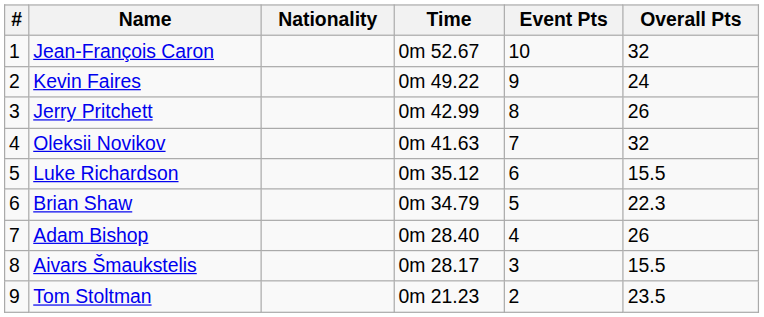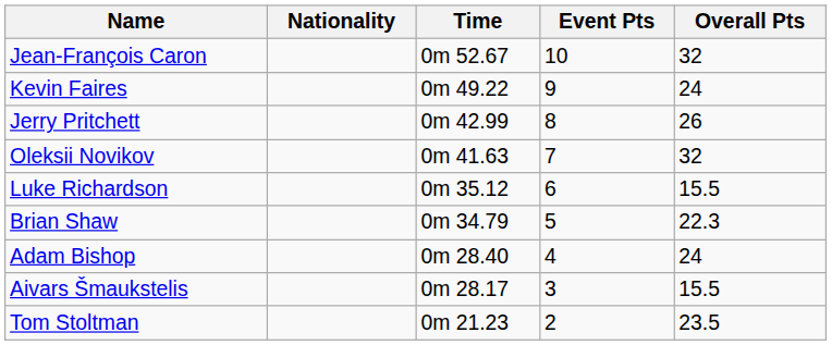- column: # | 1 | 2 | 3 | 4 | 5 | 6 | 7 | 8 | 9
Adam Bishop | Overall Pts: 26 -> 24
